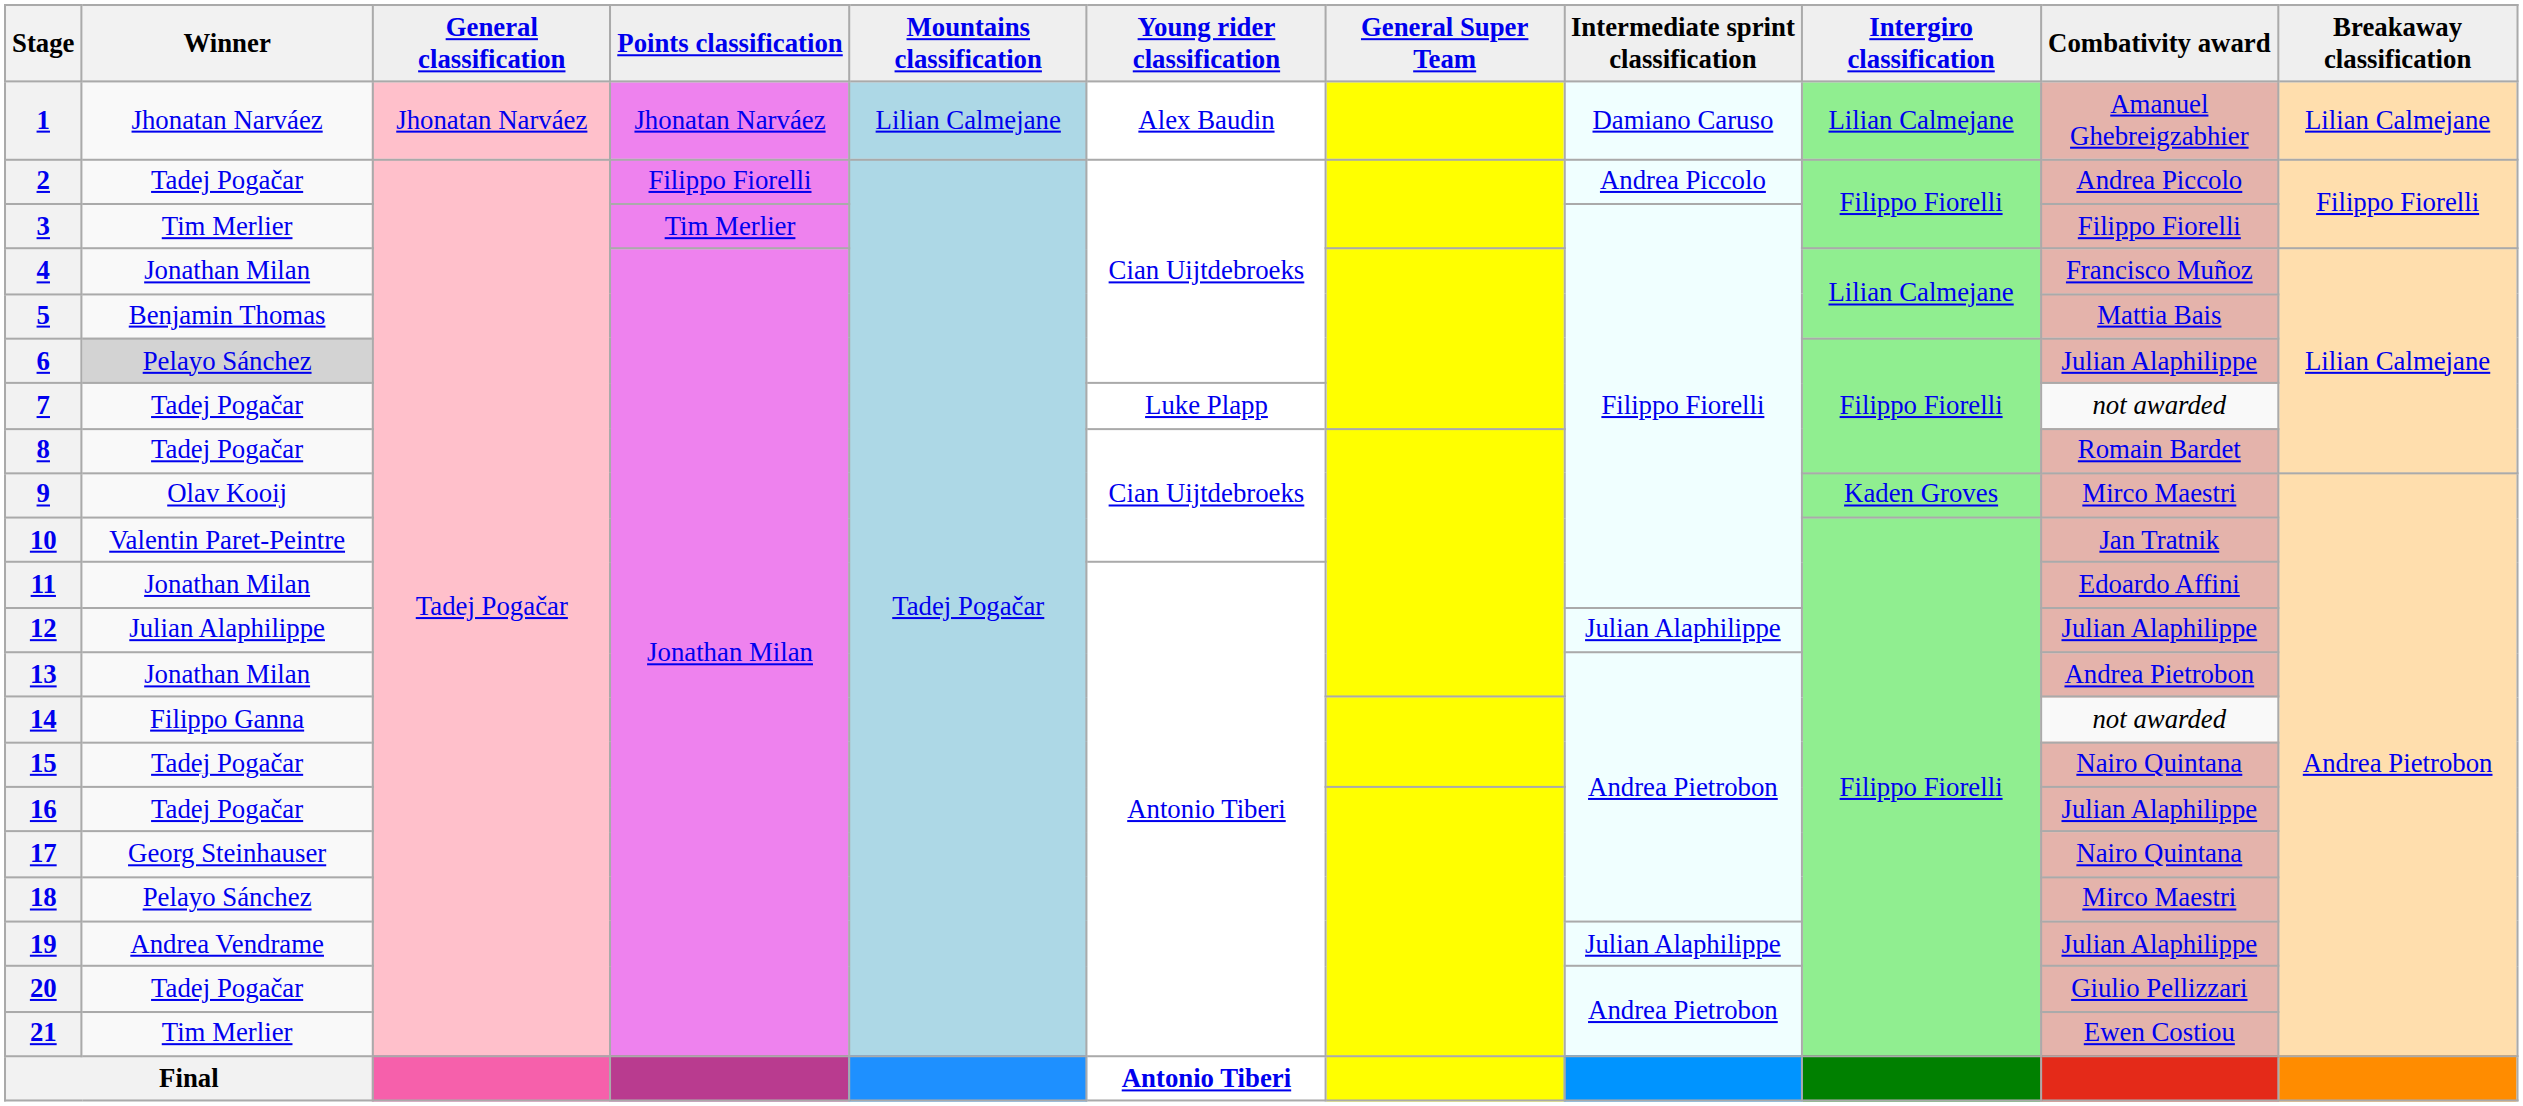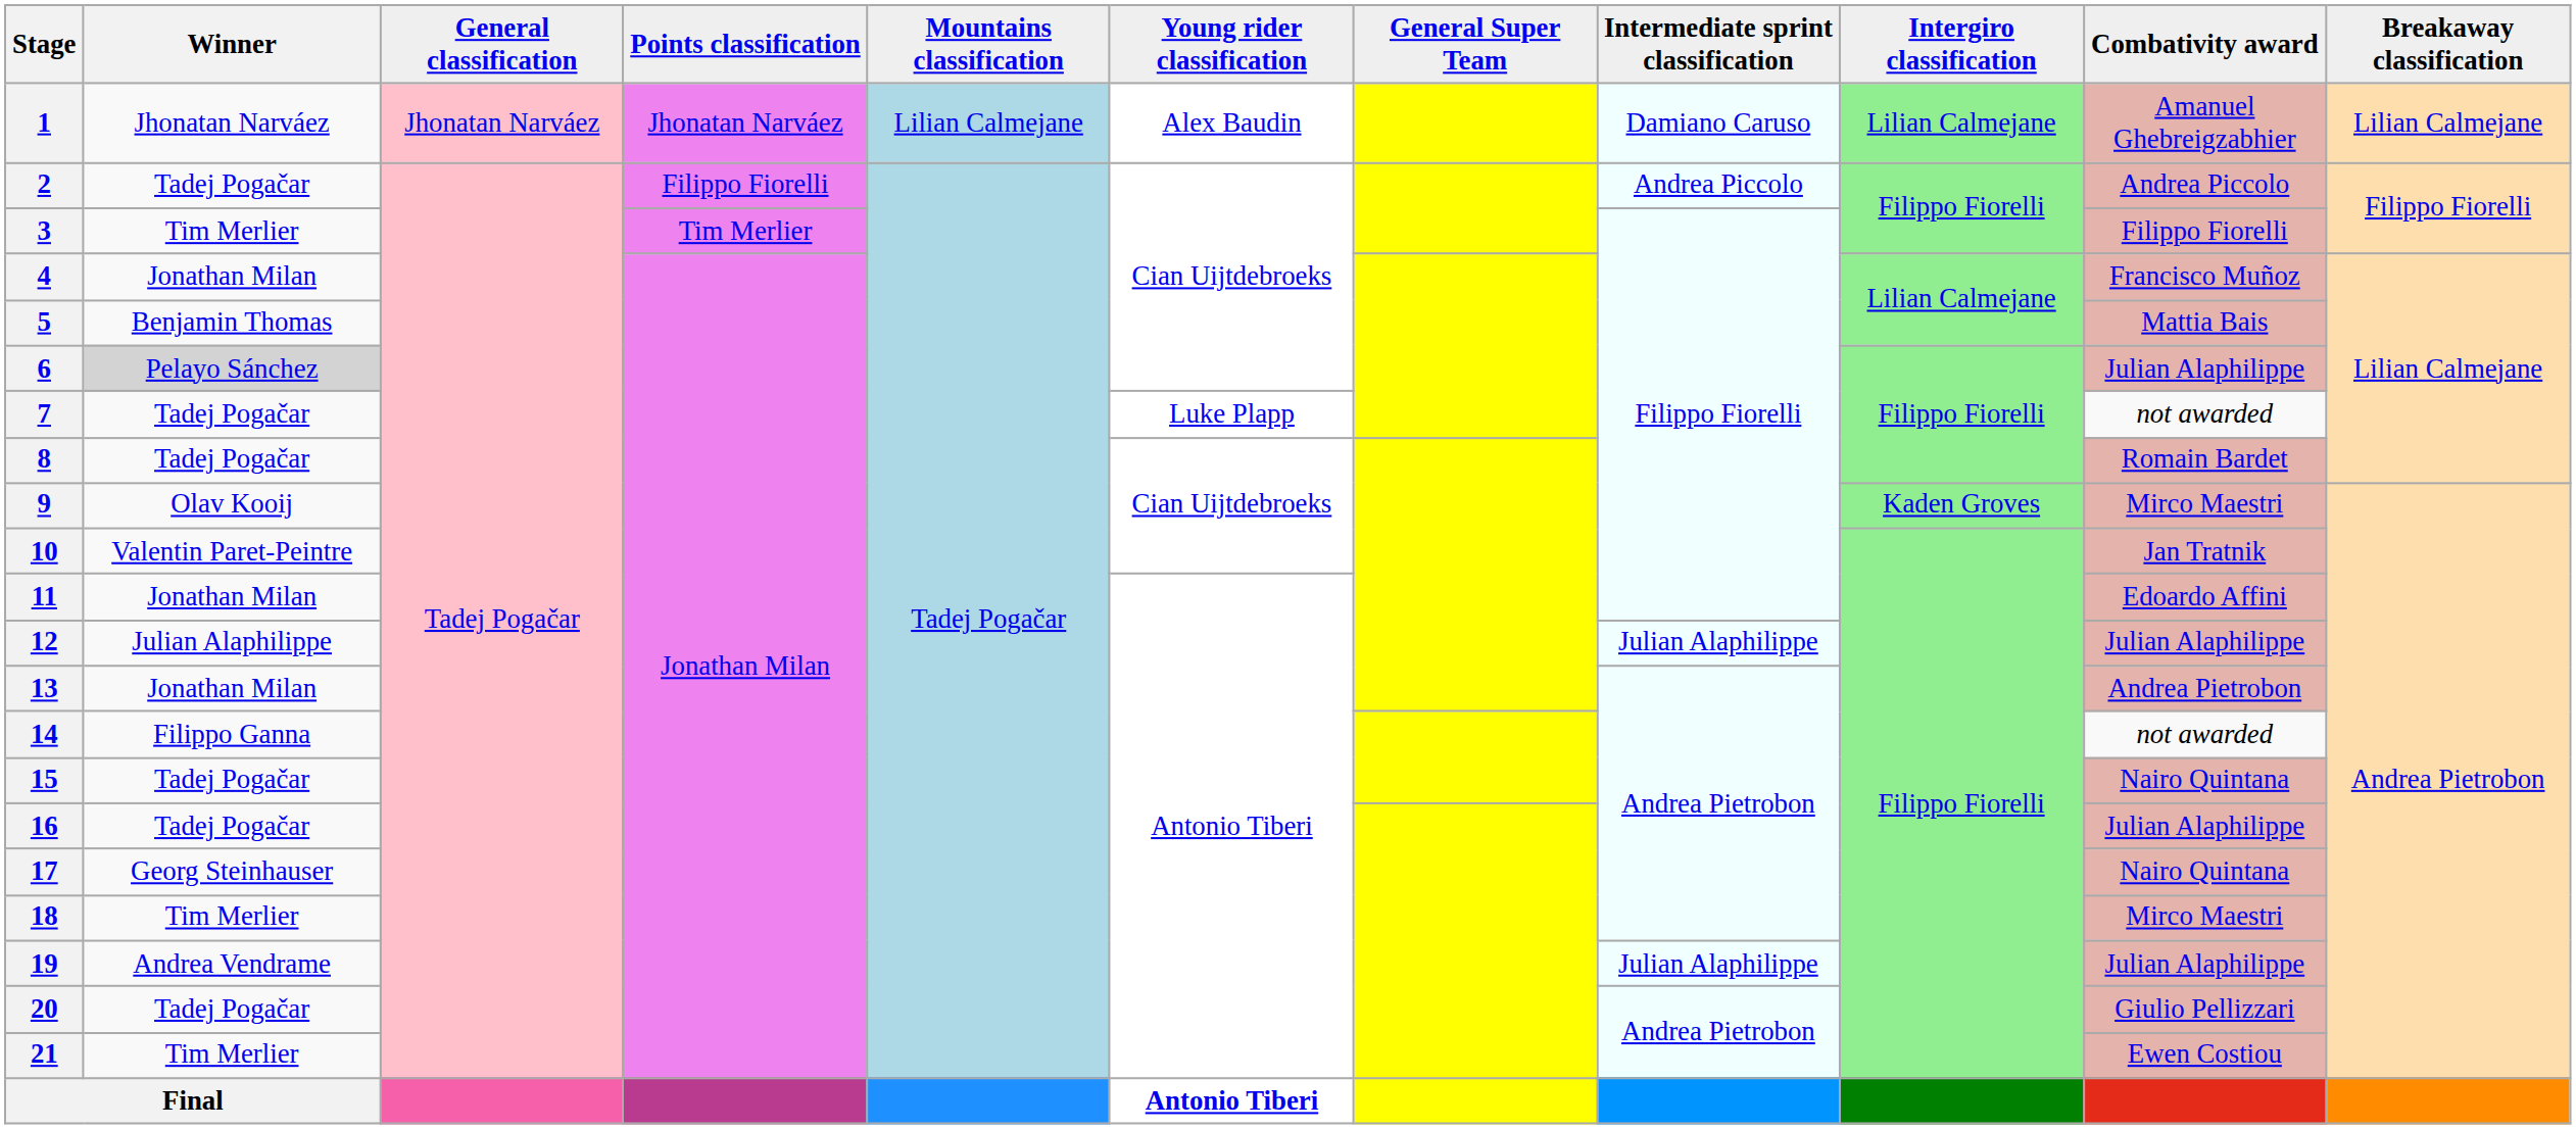18 | Winner: Pelayo Sánchez -> Tim Merlier
